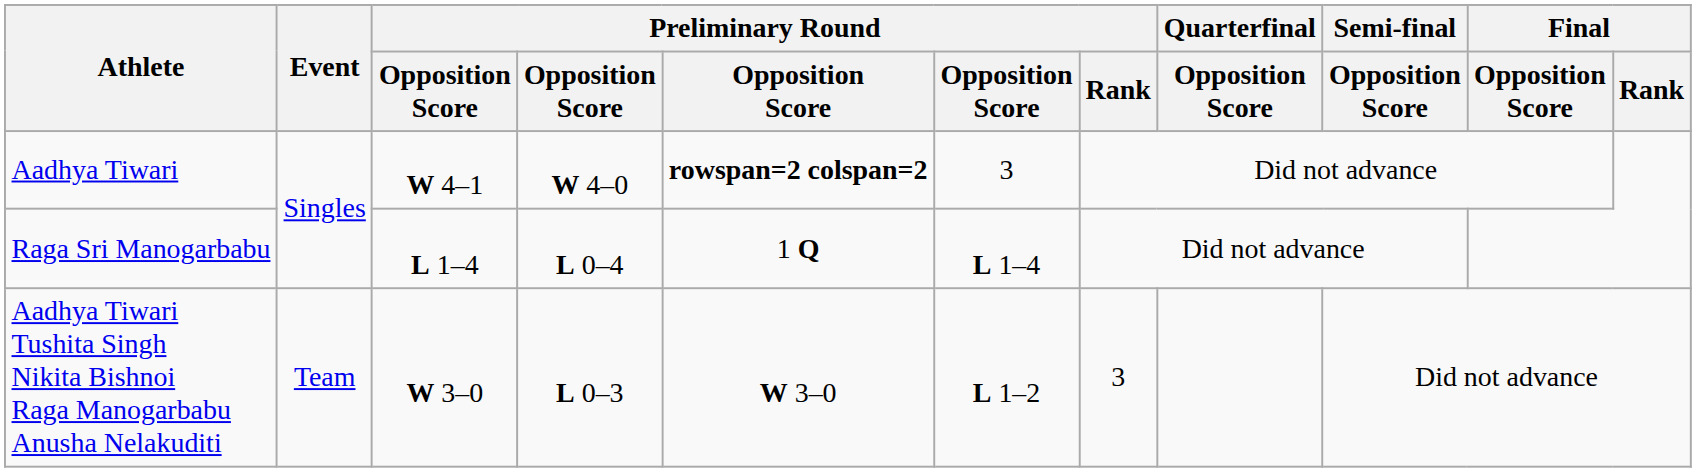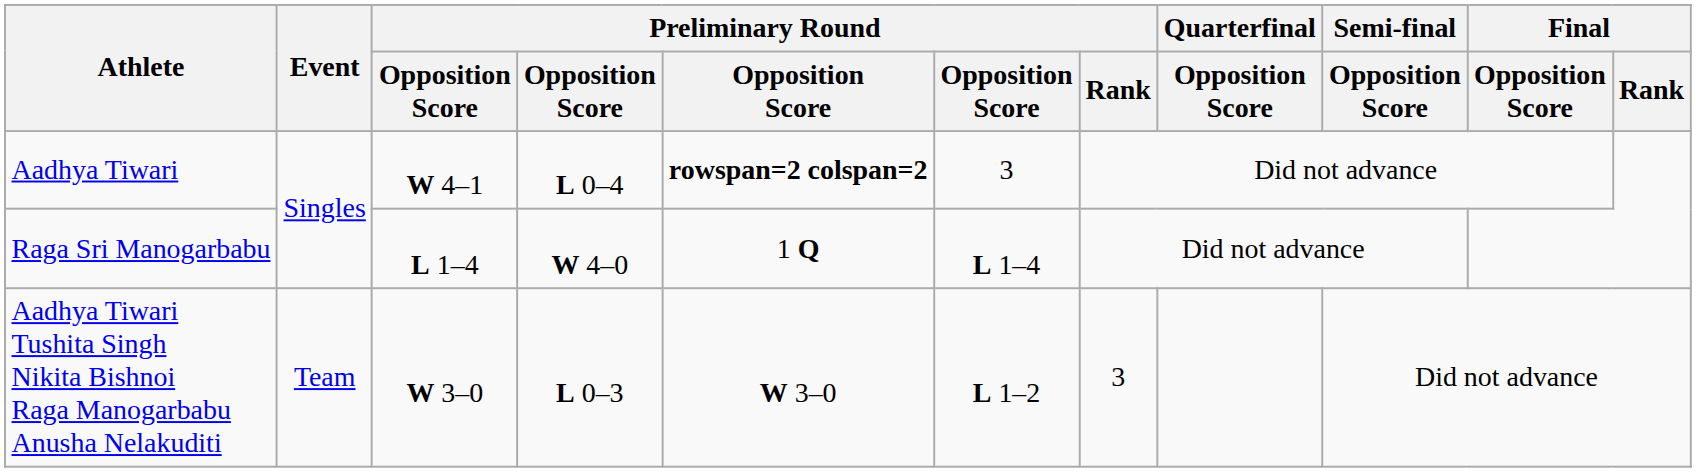Aadhya Tiwari | column 4: W 4–0 -> L 0–4
Raga Sri Manogarbabu | column 4: L 0–4 -> W 4–0
